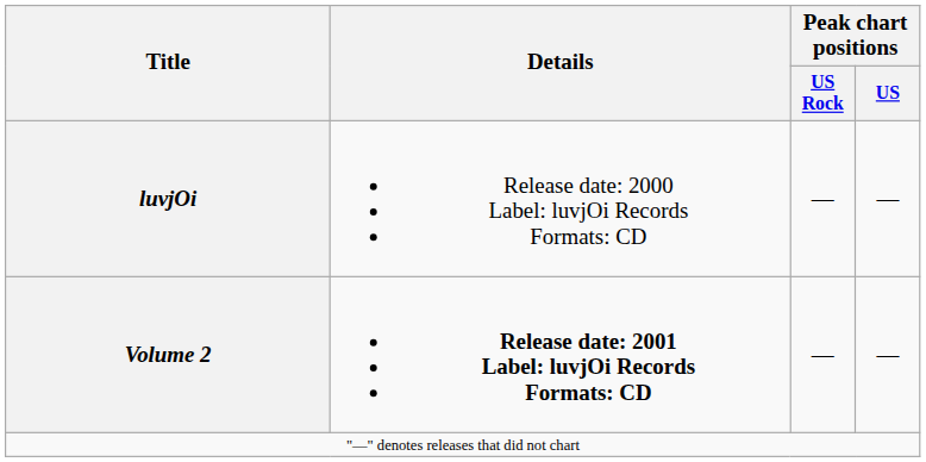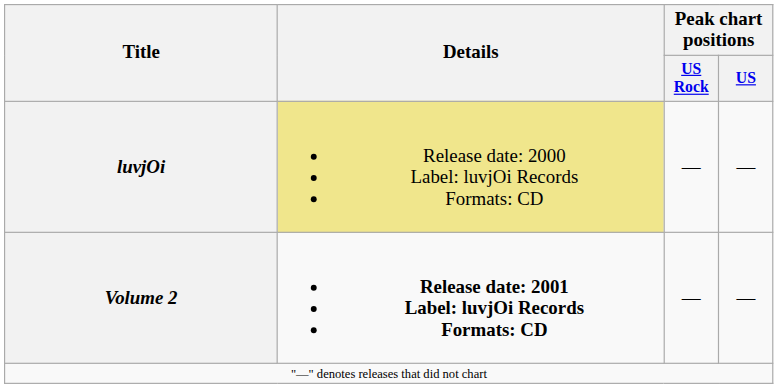luvjOi | Details: no background -> khaki background
